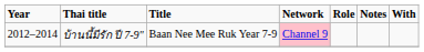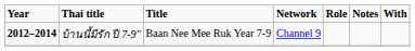บ้านนี้มีรัก ปี 7-9" | Year: normal -> bold
บ้านนี้มีรัก ปี 7-9" | Network: pink background -> no background
